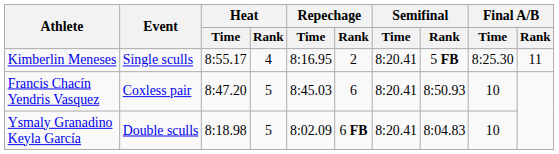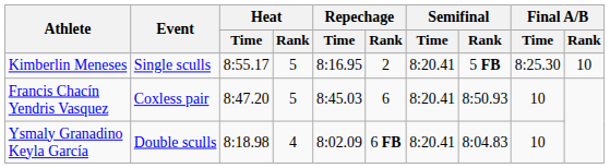Kimberlin Meneses | Heat / Rank: 4 -> 5
Kimberlin Meneses | Final A/B / Rank: 11 -> 10
Ysmaly Granadino Keyla García | Heat / Rank: 5 -> 4
